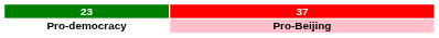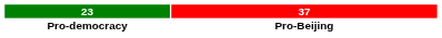Pro-democracy | 37: pink background -> no background
